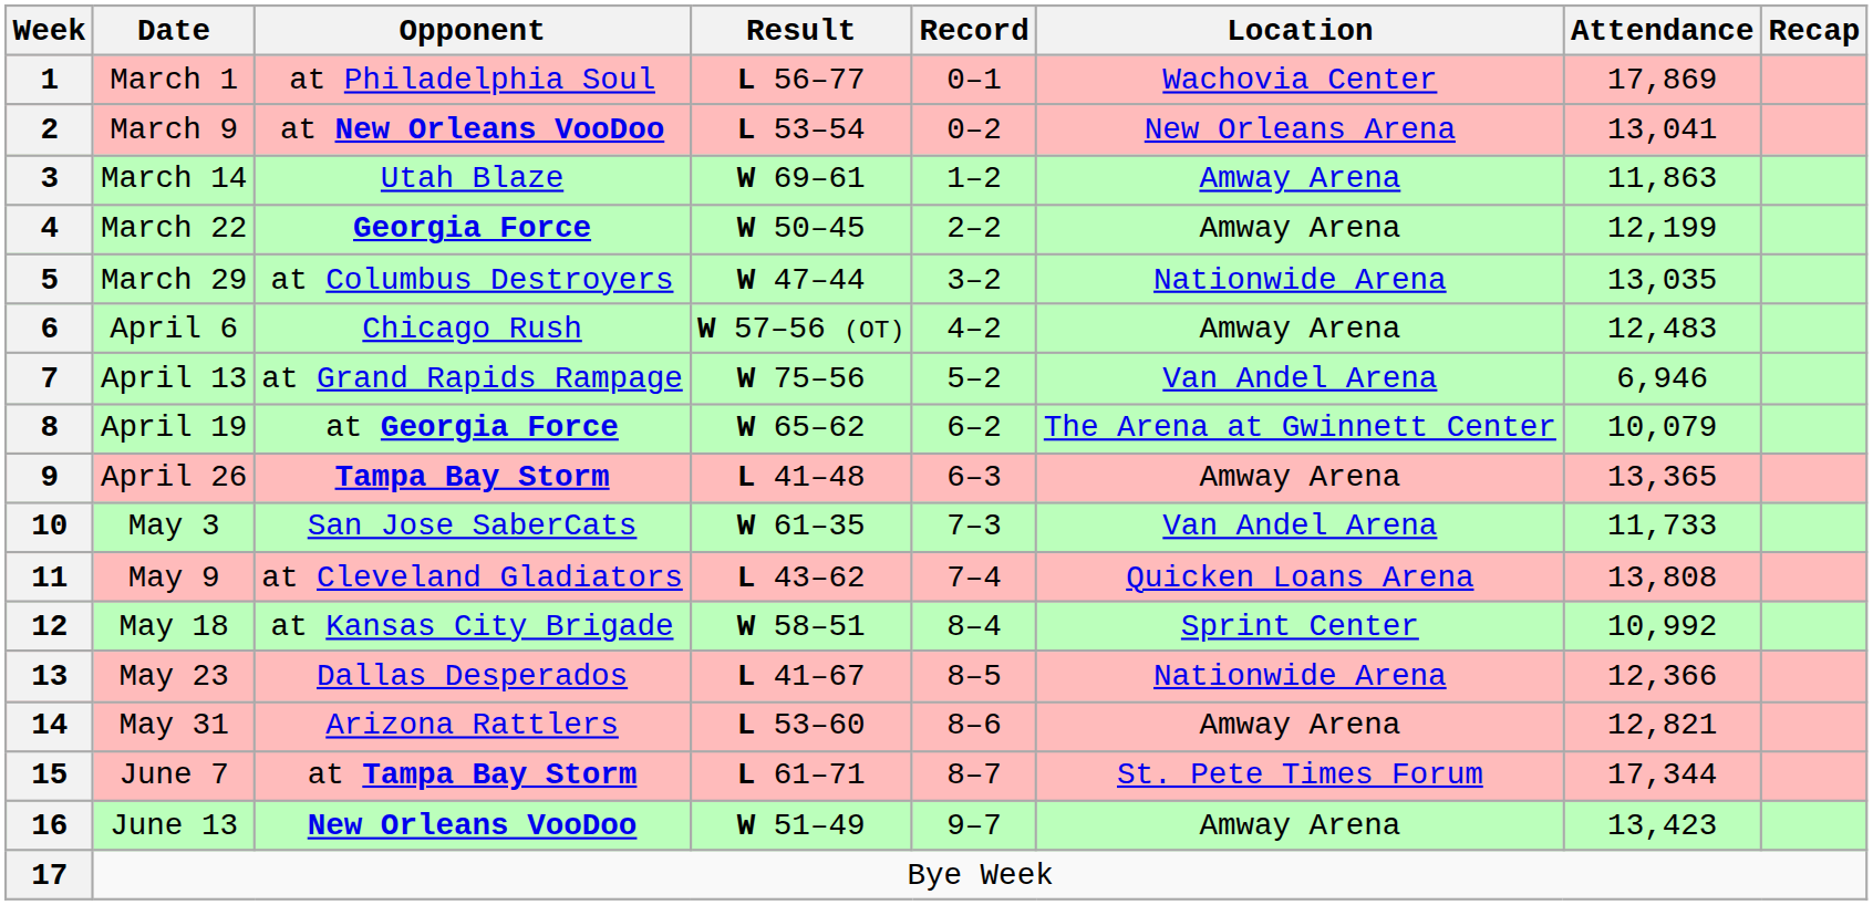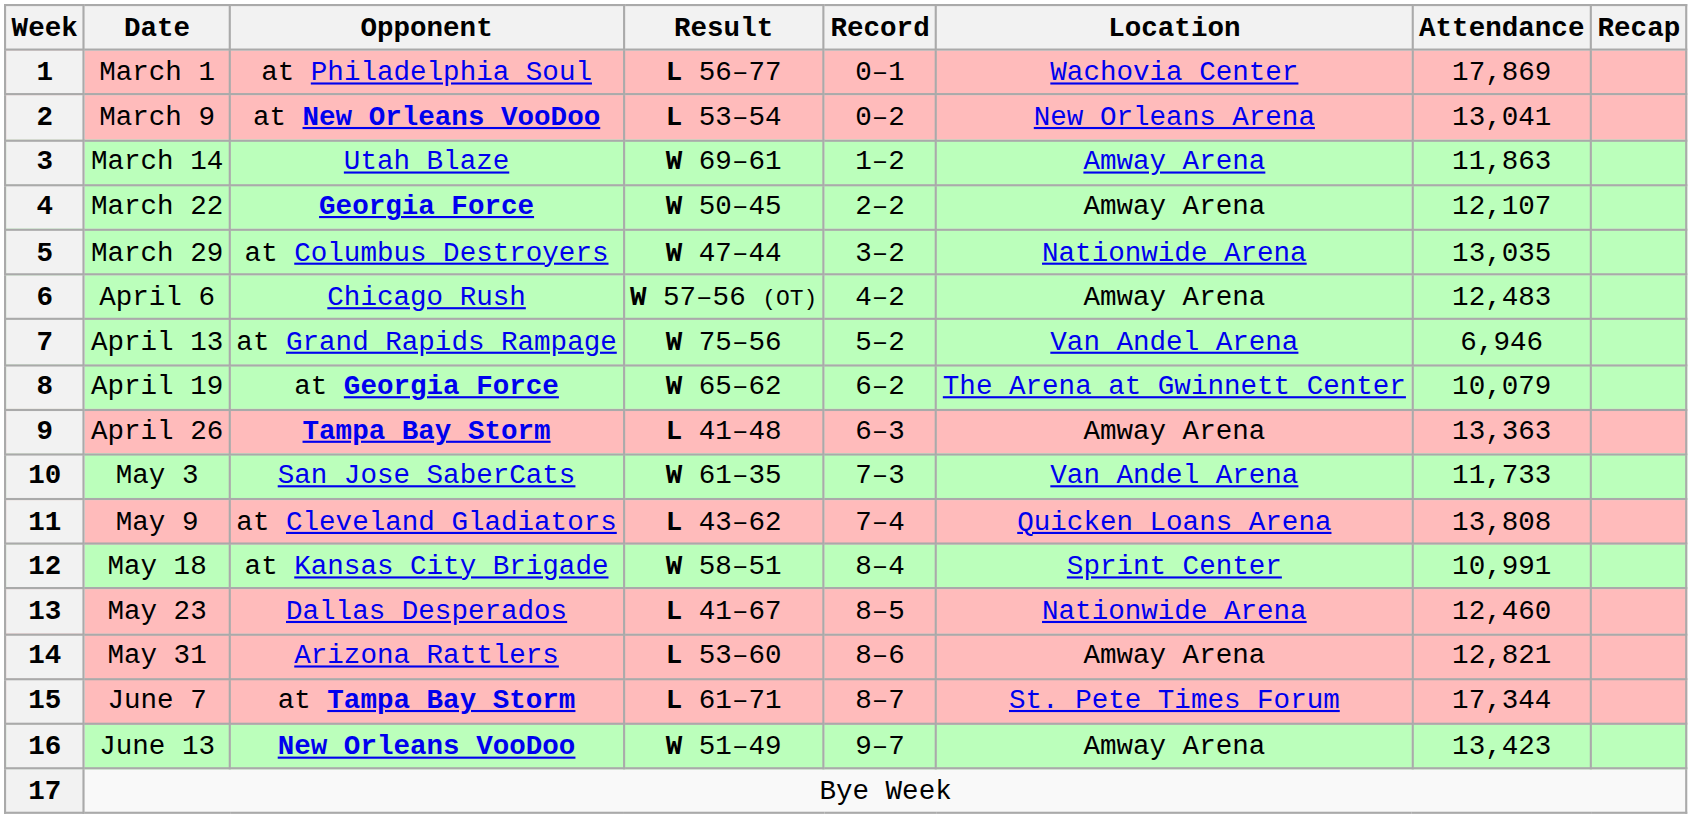4 | Attendance: 12,199 -> 12,107
9 | Attendance: 13,365 -> 13,363
12 | Attendance: 10,992 -> 10,991
13 | Attendance: 12,366 -> 12,460
